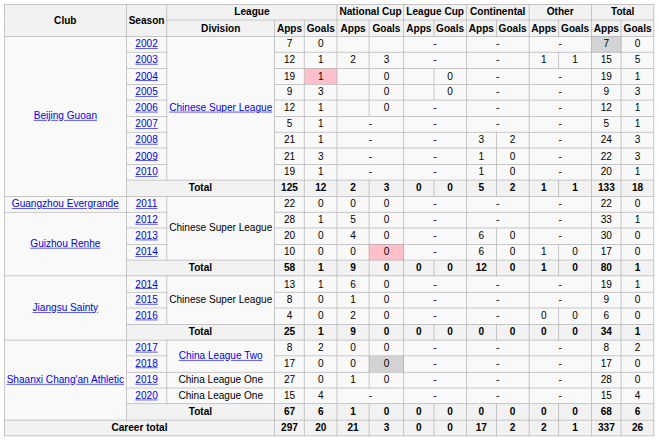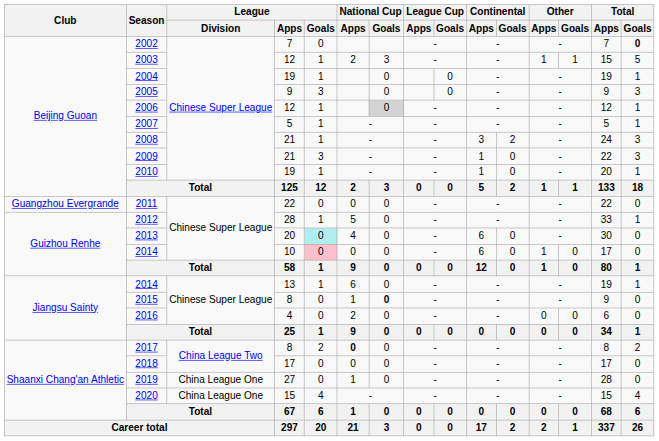2002 | Total / Apps: lightgrey background -> no background
2002 | Total / Goals: normal -> bold
2004 | League / Goals: pink background -> no background
2006 | National Cup / Goals: no background -> lightgrey background
2013 | League / Goals: no background -> paleturquoise background
2014 / 10 | League / Goals: no background -> pink background
2014 / 10 | National Cup / Goals: pink background -> no background
2015 | National Cup / Goals: normal -> bold
2017 | National Cup / Apps: normal -> bold
2018 | National Cup / Goals: lightgrey background -> no background
